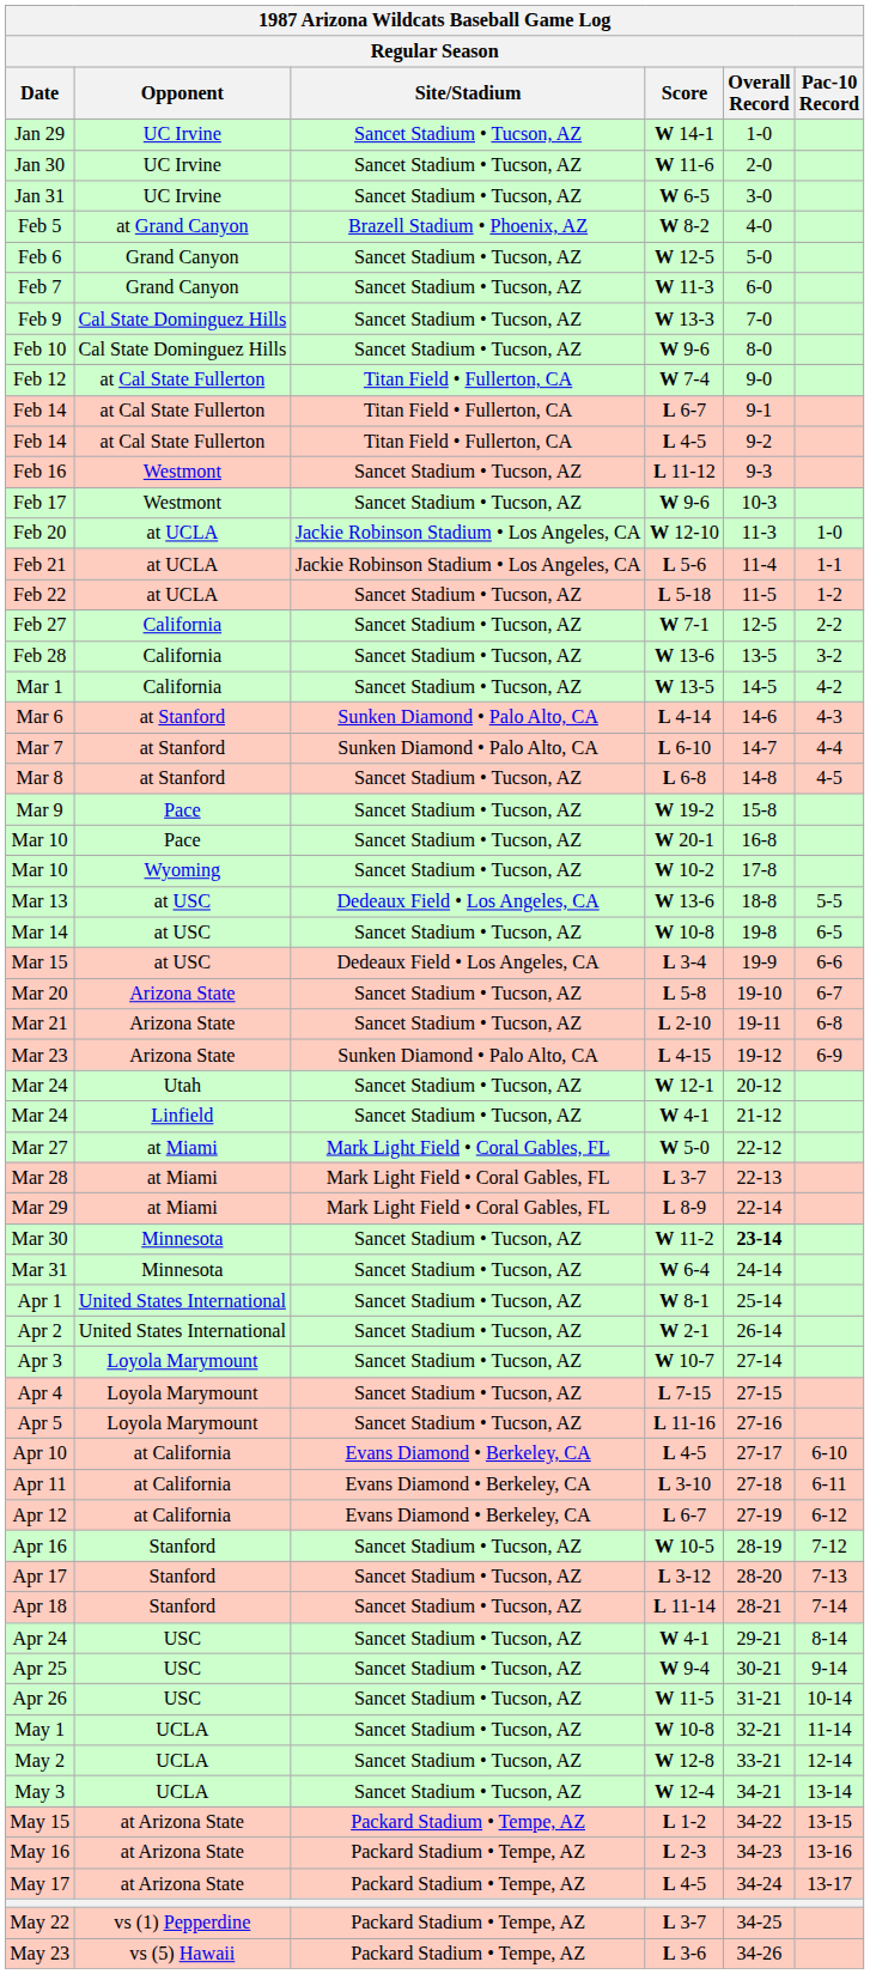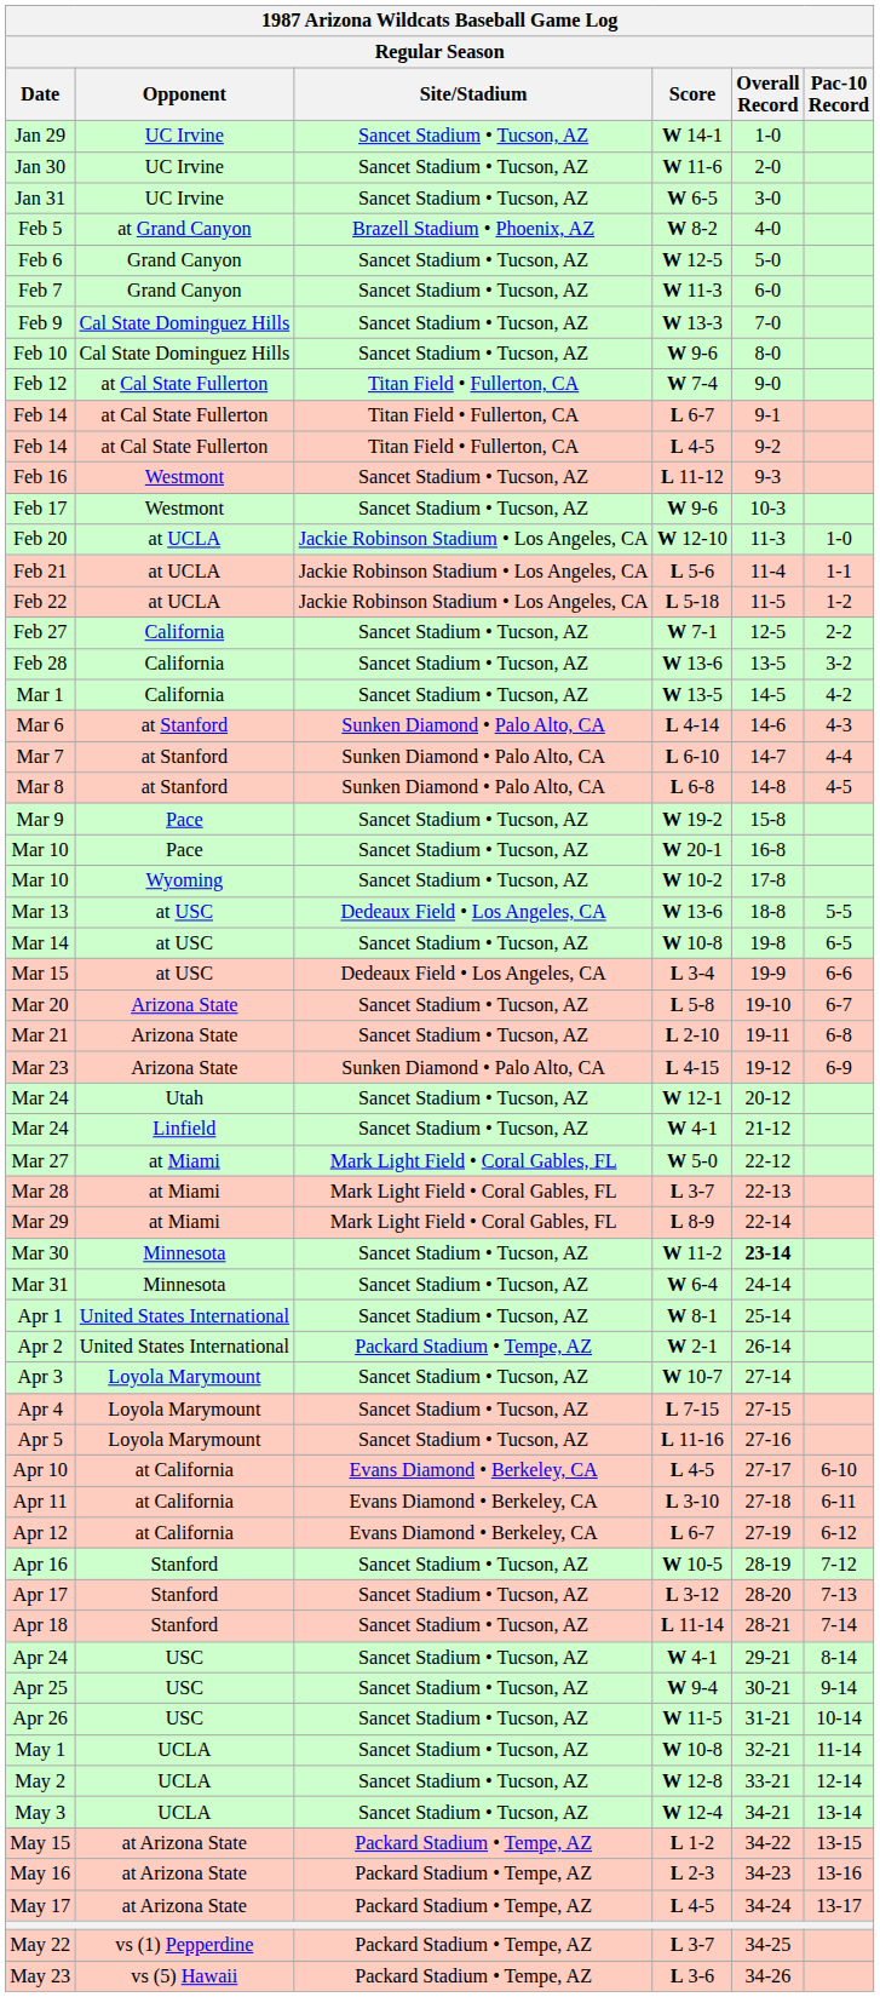Feb 22 | column 3: Sancet Stadium • Tucson, AZ -> Jackie Robinson Stadium • Los Angeles, CA
Mar 8 | column 3: Sancet Stadium • Tucson, AZ -> Sunken Diamond • Palo Alto, CA
Apr 2 | column 3: Sancet Stadium • Tucson, AZ -> Packard Stadium • Tempe, AZ
